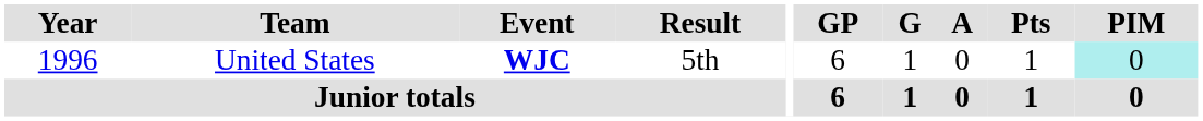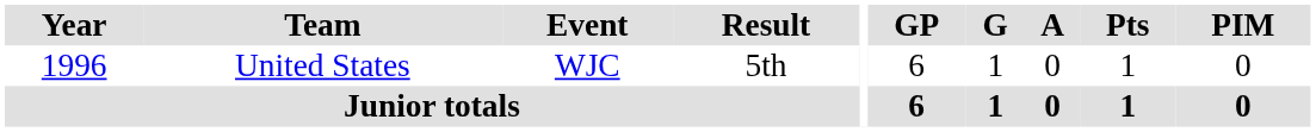United States | Event: bold -> normal
United States | PIM: paleturquoise background -> no background
